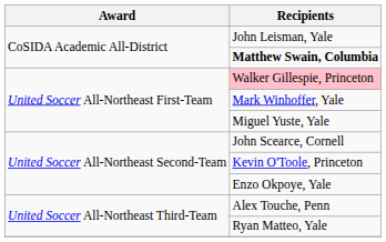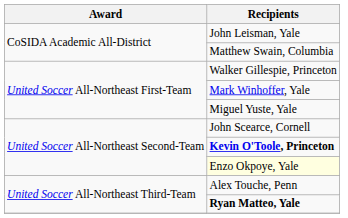row 3 | Recipients: bold -> normal
row 4 | Recipients: pink background -> no background
row 8 | Recipients: normal -> bold
row 9 | Recipients: no background -> lightyellow background
row 11 | Recipients: normal -> bold
